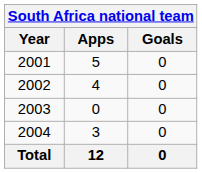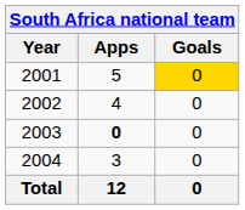2001 | Goals: no background -> gold background
2003 | Apps: normal -> bold
